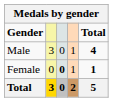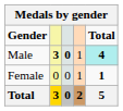Male | column 2: normal -> bold
Male | column 3: normal -> bold
Male | Total: no background -> paleturquoise background
Female | column 3: bold -> normal
